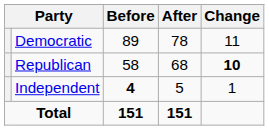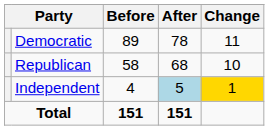Republican | Change: bold -> normal
Independent | Before: bold -> normal
Independent | After: no background -> lightblue background
Independent | Change: no background -> gold background
